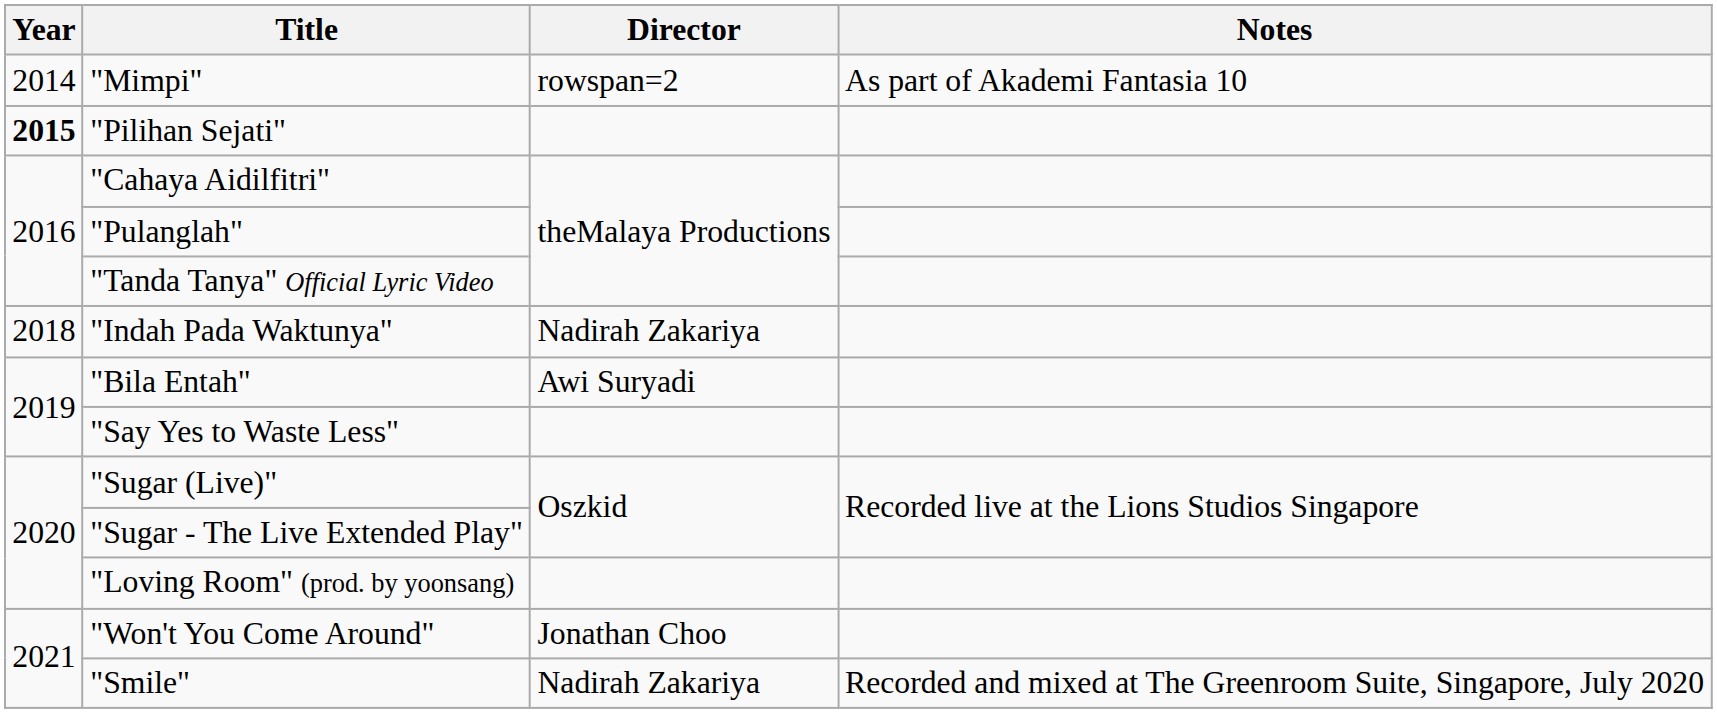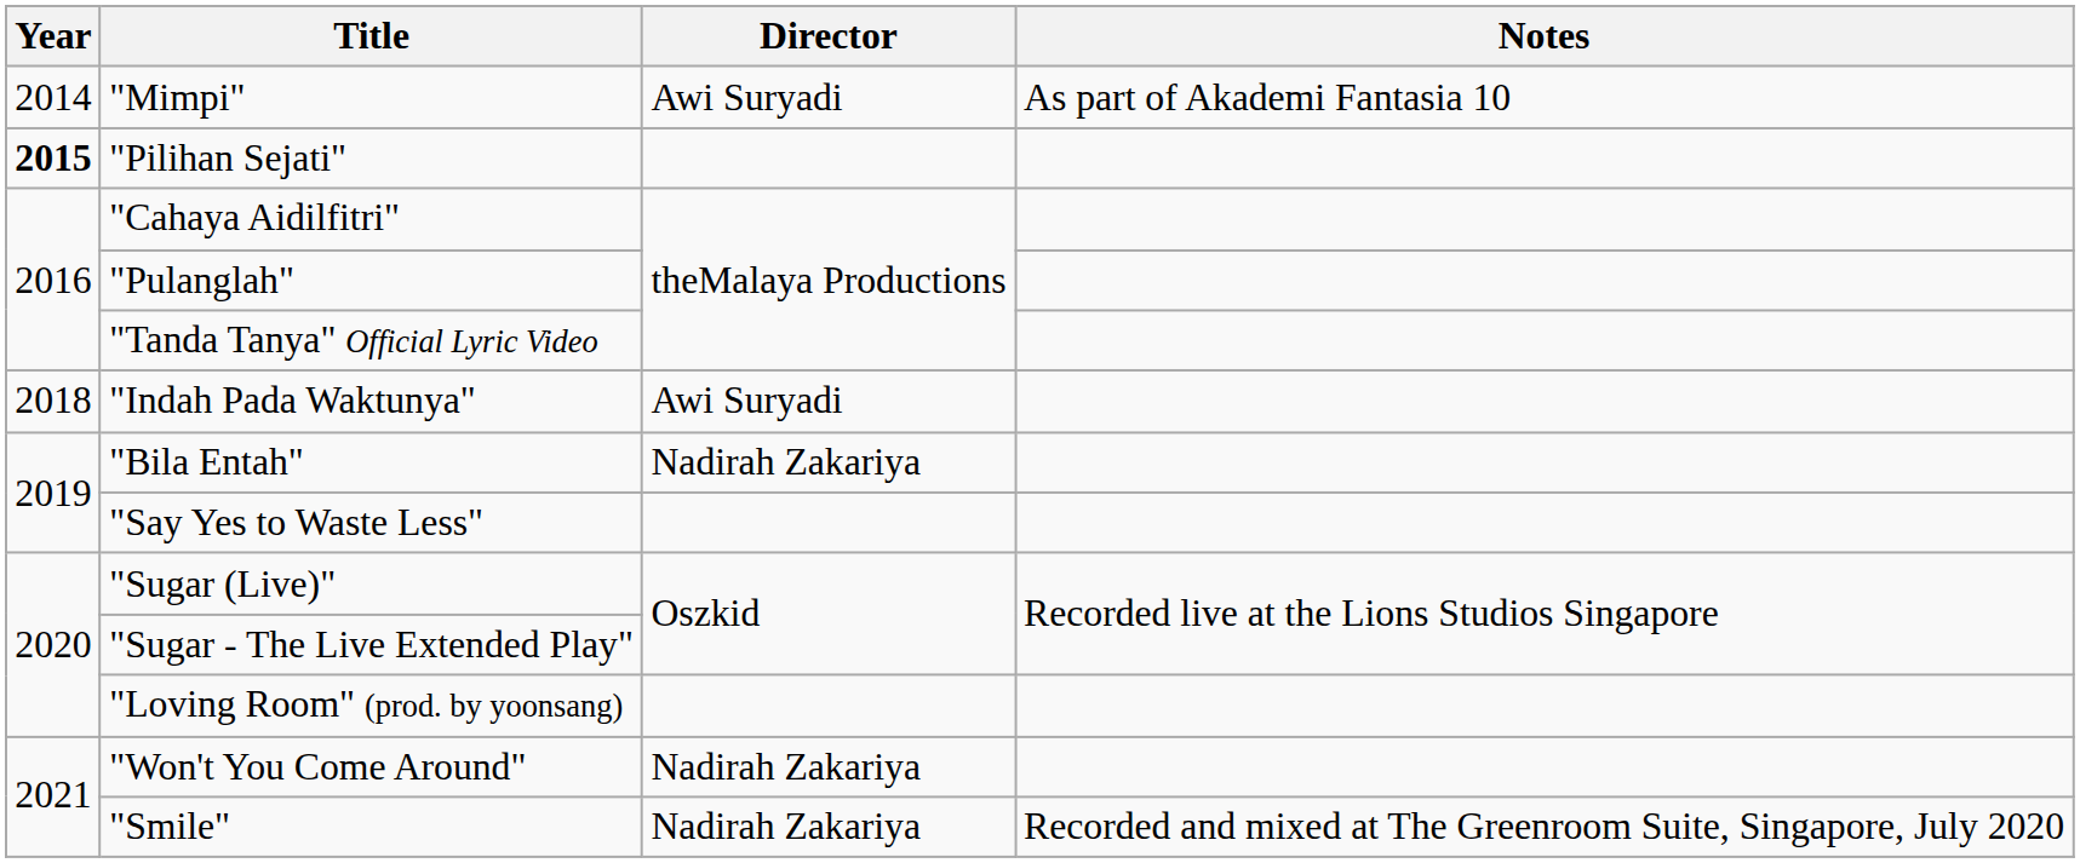"Mimpi" | Director: rowspan=2 -> Awi Suryadi
"Indah Pada Waktunya" | Director: Nadirah Zakariya -> Awi Suryadi
"Bila Entah" | Director: Awi Suryadi -> Nadirah Zakariya
"Won't You Come Around" | Director: Jonathan Choo -> Nadirah Zakariya
